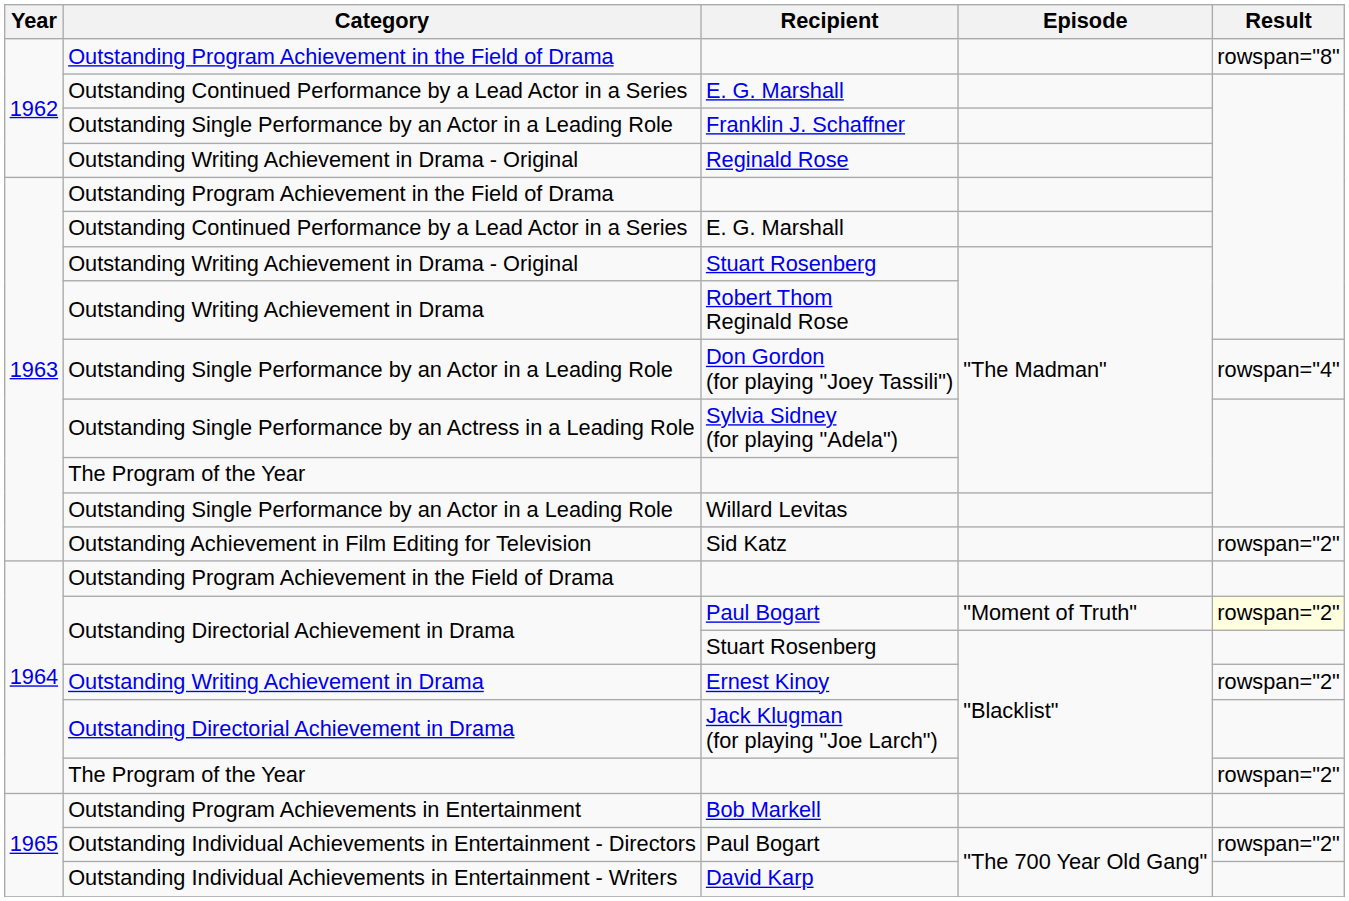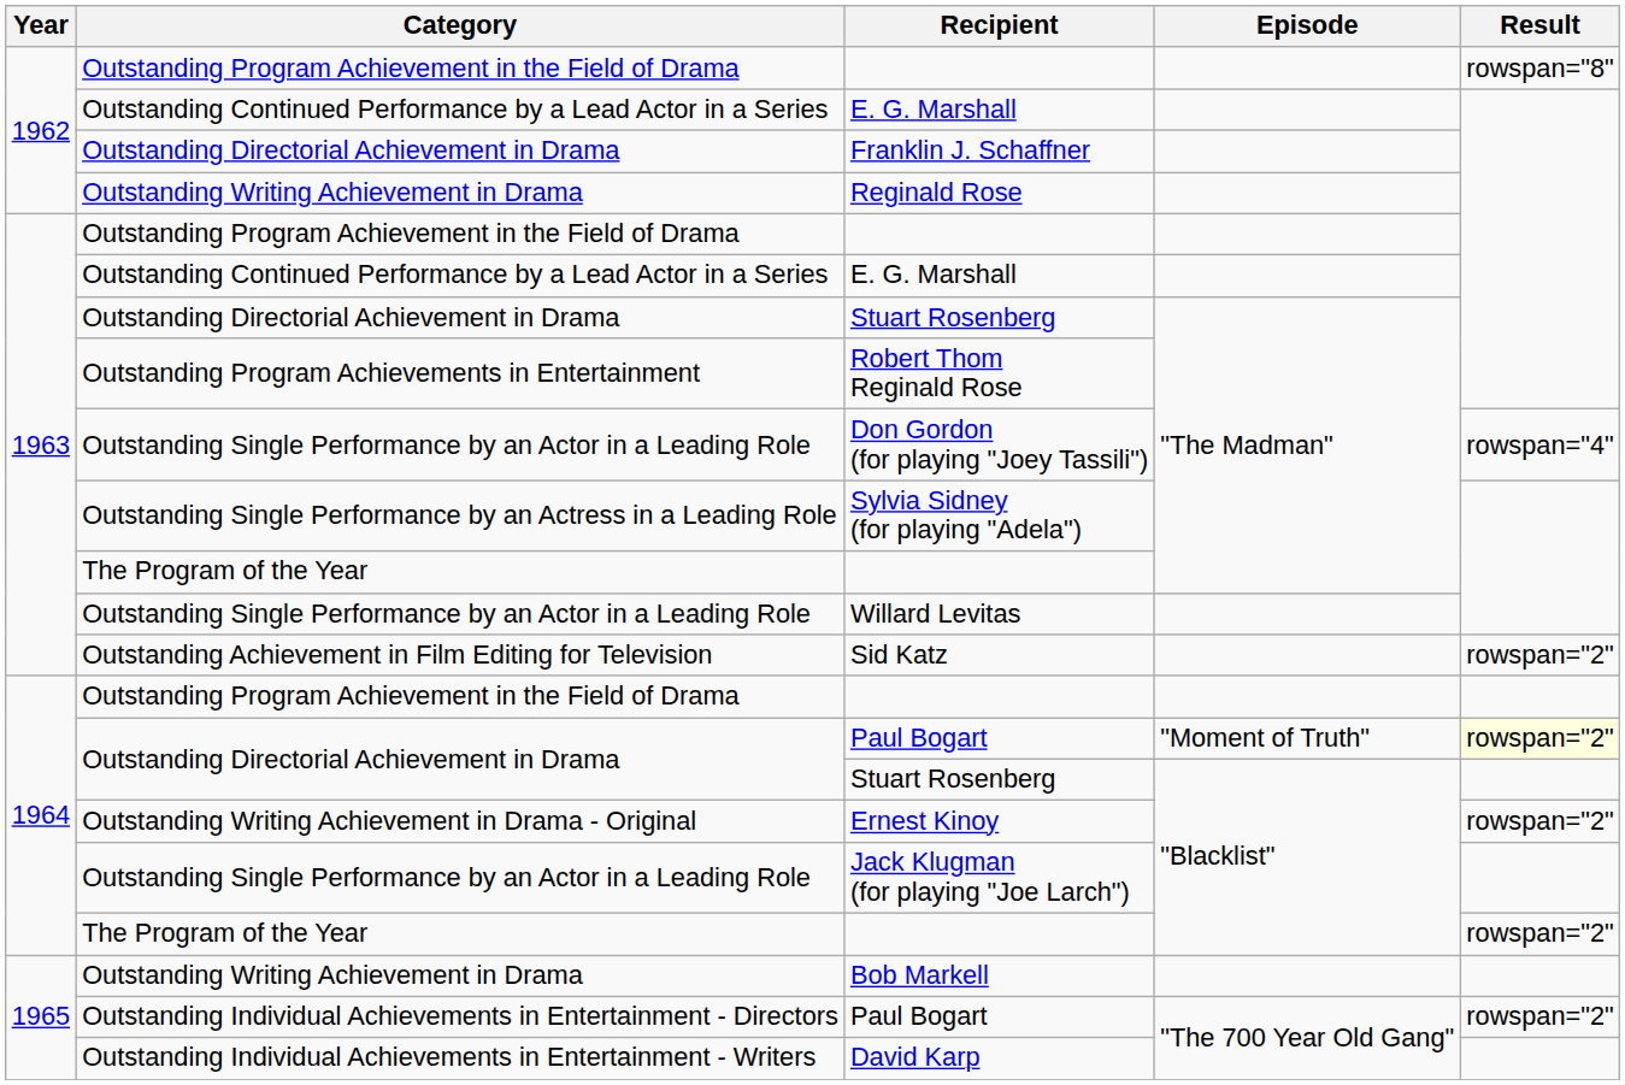Franklin J. Schaffner | Category: Outstanding Single Performance by an Actor in a Leading Role -> Outstanding Directorial Achievement in Drama
Reginald Rose | Category: Outstanding Writing Achievement in Drama - Original -> Outstanding Writing Achievement in Drama
1963 / Stuart Rosenberg | Category: Outstanding Writing Achievement in Drama - Original -> Outstanding Directorial Achievement in Drama
Robert Thom Reginald Rose | Category: Outstanding Writing Achievement in Drama -> Outstanding Program Achievements in Entertainment
Ernest Kinoy | Category: Outstanding Writing Achievement in Drama -> Outstanding Writing Achievement in Drama - Original
Jack Klugman (for playing "Joe Larch") | Category: Outstanding Directorial Achievement in Drama -> Outstanding Single Performance by an Actor in a Leading Role
Bob Markell | Category: Outstanding Program Achievements in Entertainment -> Outstanding Writing Achievement in Drama
